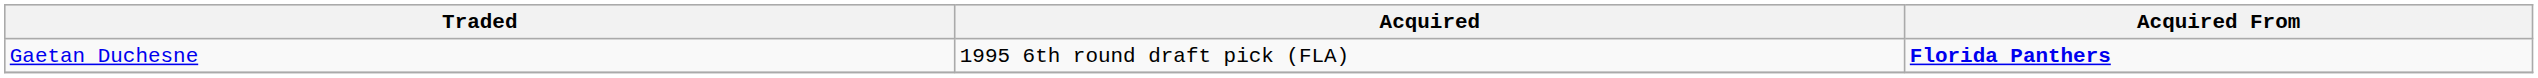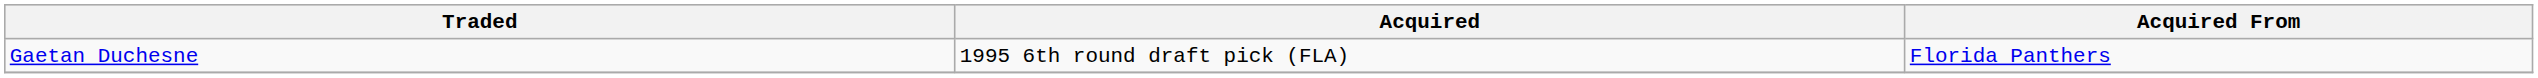Gaetan Duchesne | Acquired From: bold -> normal
